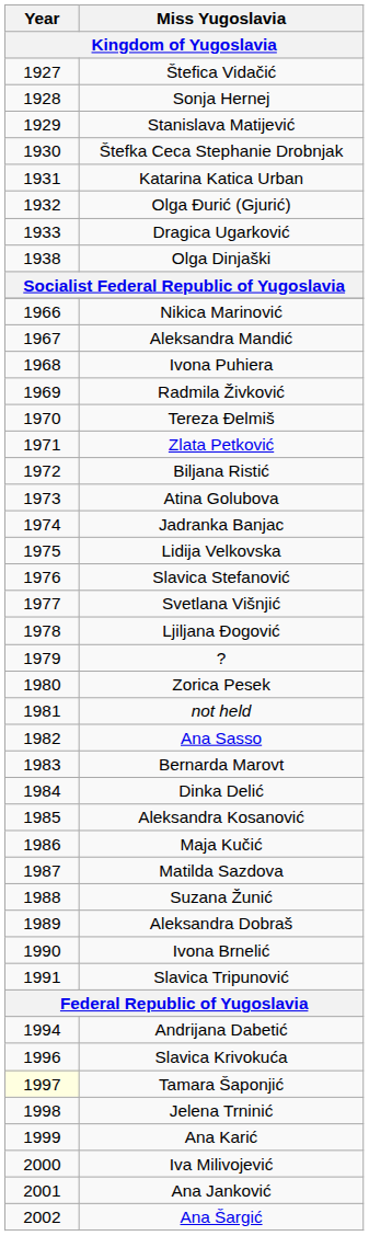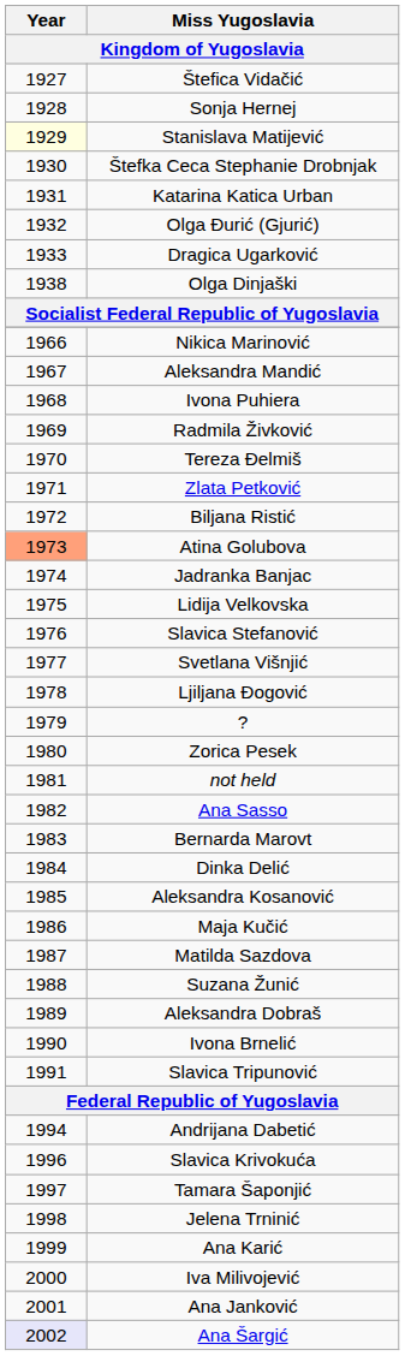Stanislava Matijević | Year: no background -> lightyellow background
Atina Golubova | Year: no background -> lightsalmon background
Tamara Šaponjić | Year: lightyellow background -> no background
Ana Šargić | Year: no background -> lavender background
